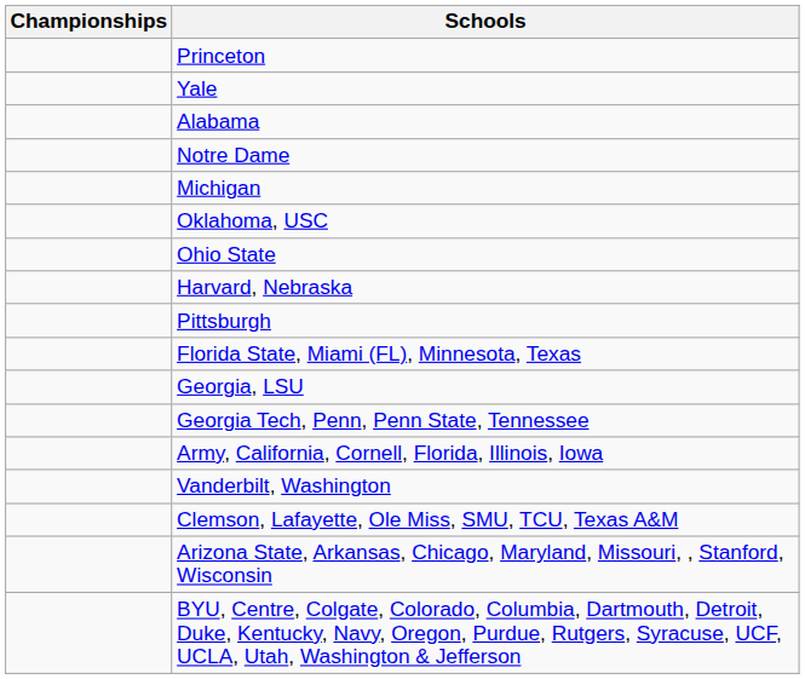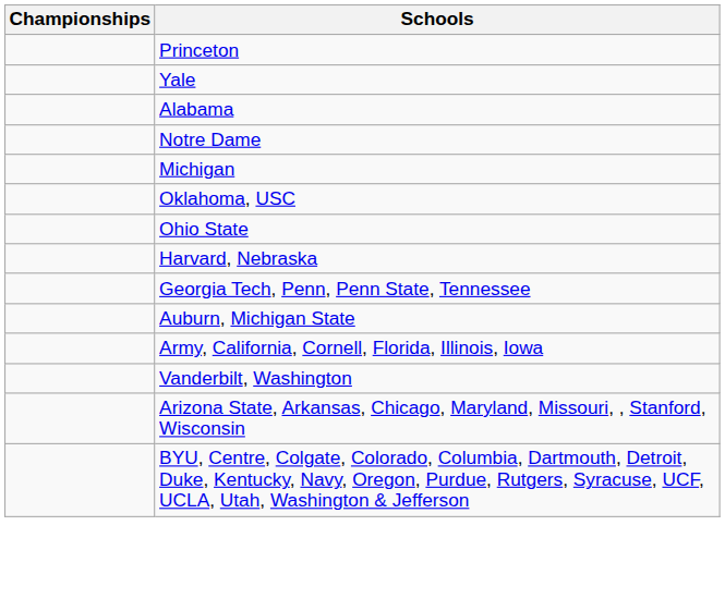- row: Pittsburgh
- row: Florida State, Miami (FL), Minnesota, Texas
- row: Georgia, LSU
+ row: Auburn, Michigan State
- row: Clemson, Lafayette, Ole Miss, SMU, TCU, Texas A&M
